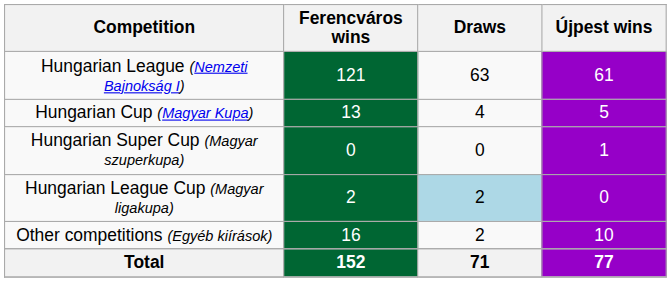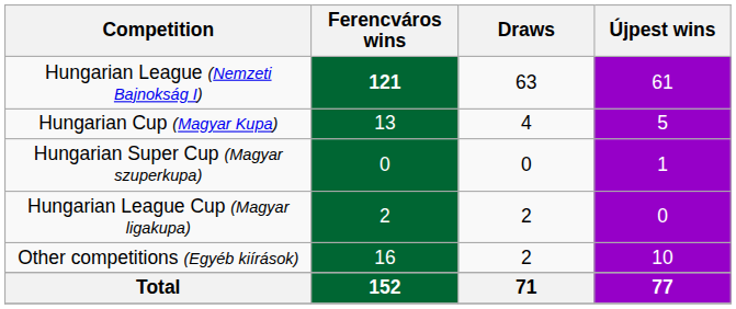Hungarian League (Nemzeti Bajnokság I) | Ferencváros wins: normal -> bold
Hungarian League Cup (Magyar ligakupa) | Draws: lightblue background -> no background
